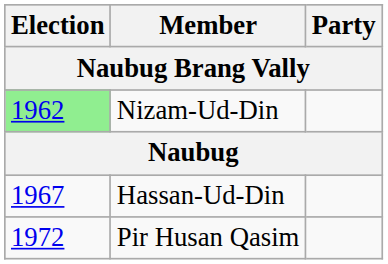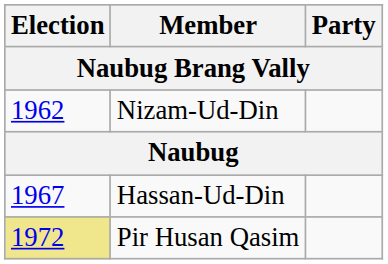Nizam-Ud-Din | Election: lightgreen background -> no background
Pir Husan Qasim | Election: no background -> khaki background
